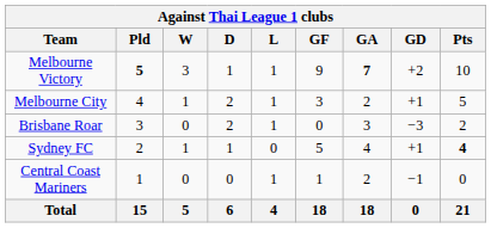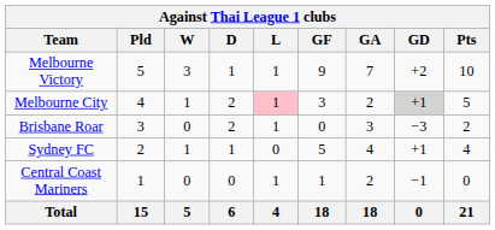Melbourne Victory | Pld: bold -> normal
Melbourne Victory | GA: bold -> normal
Melbourne City | L: no background -> pink background
Melbourne City | GD: no background -> lightgrey background
Sydney FC | Pts: bold -> normal
